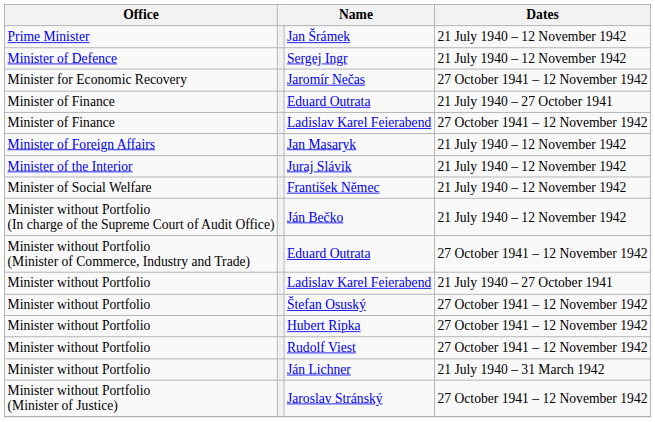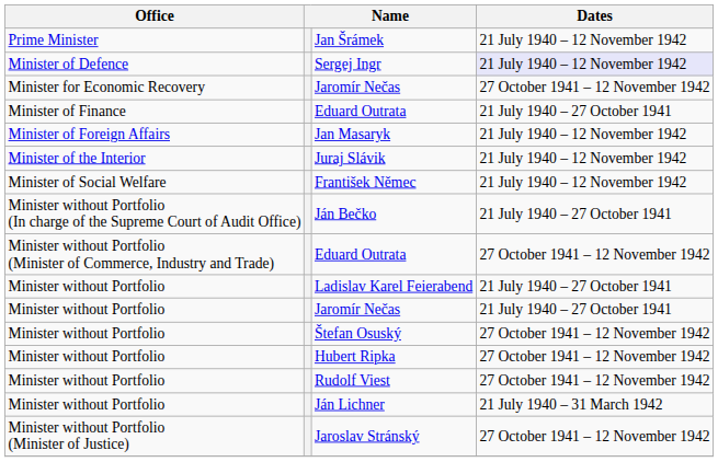Sergej Ingr | Dates: no background -> lavender background
- row: Minister of Finance | Ladislav Karel Feierabend | 27 October 1941 – 12 November 1942
Ján Bečko | Dates: 21 July 1940 – 12 November 1942 -> 21 July 1940 – 27 October 1941
+ row: Minister without Portfolio | Jaromír Nečas | 21 July 1940 – 27 October 1941
